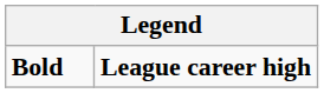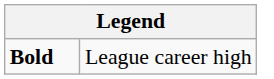row 2 | column 2: bold -> normal
